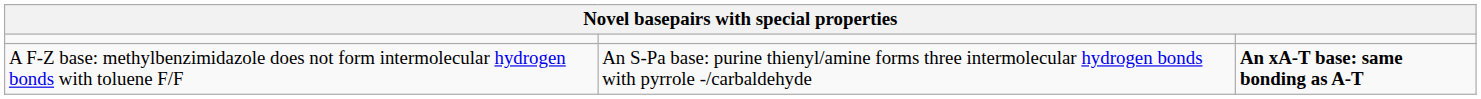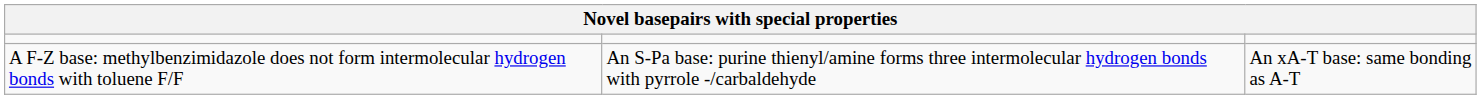row 3 | column 3: bold -> normal
